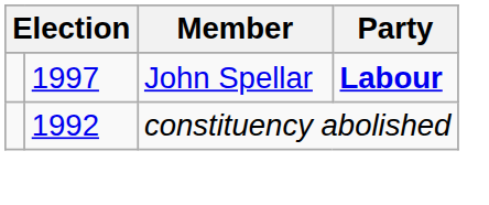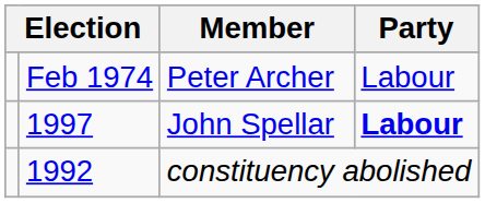+ row: Feb 1974 | Peter Archer | Labour
